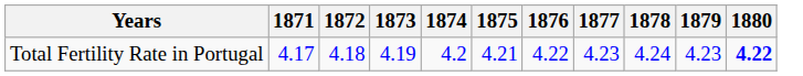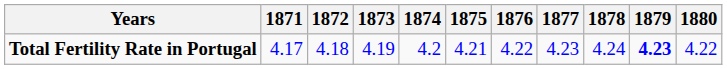row 2 | Years: normal -> bold
row 2 | 1879: normal -> bold
row 2 | 1880: bold -> normal
